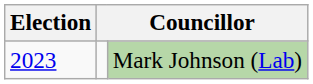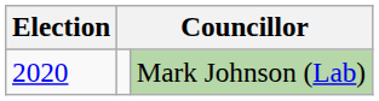Mark Johnson (Lab) | Election: 2023 -> 2020
